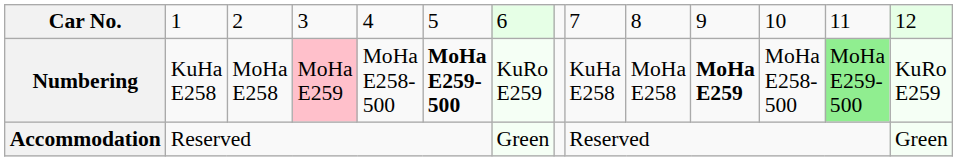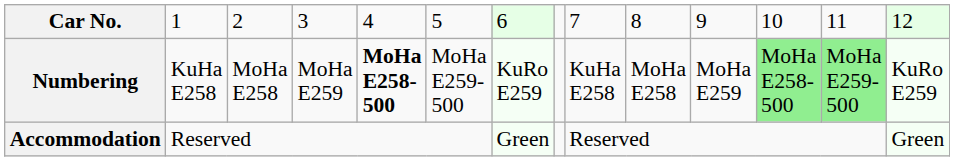Numbering | column 4: pink background -> no background
Numbering | column 5: normal -> bold
Numbering | column 6: bold -> normal
Numbering | column 11: bold -> normal
Numbering | column 12: no background -> lightgreen background
